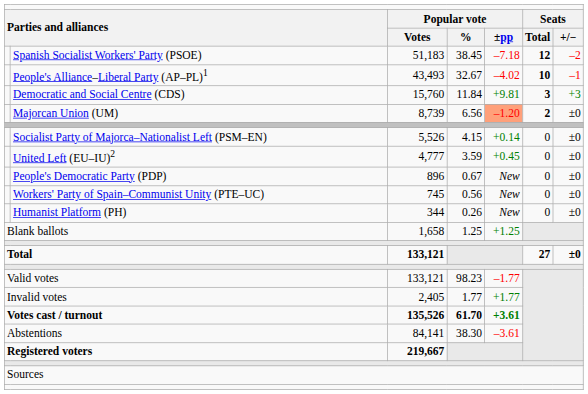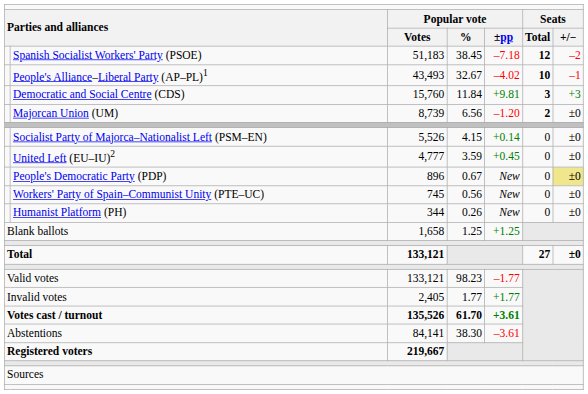Majorcan Union (UM) | column 5: lightsalmon background -> no background
People's Democratic Party (PDP) | column 7: no background -> khaki background
